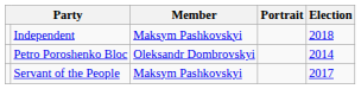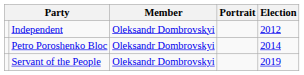Independent | Member: Maksym Pashkovskyi -> Oleksandr Dombrovskyi
Independent | Election: 2018 -> 2012
Servant of the People | Member: Maksym Pashkovskyi -> Oleksandr Dombrovskyi
Servant of the People | Election: 2017 -> 2019
